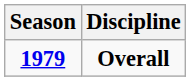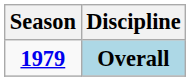row 2 | Discipline: no background -> lightblue background
